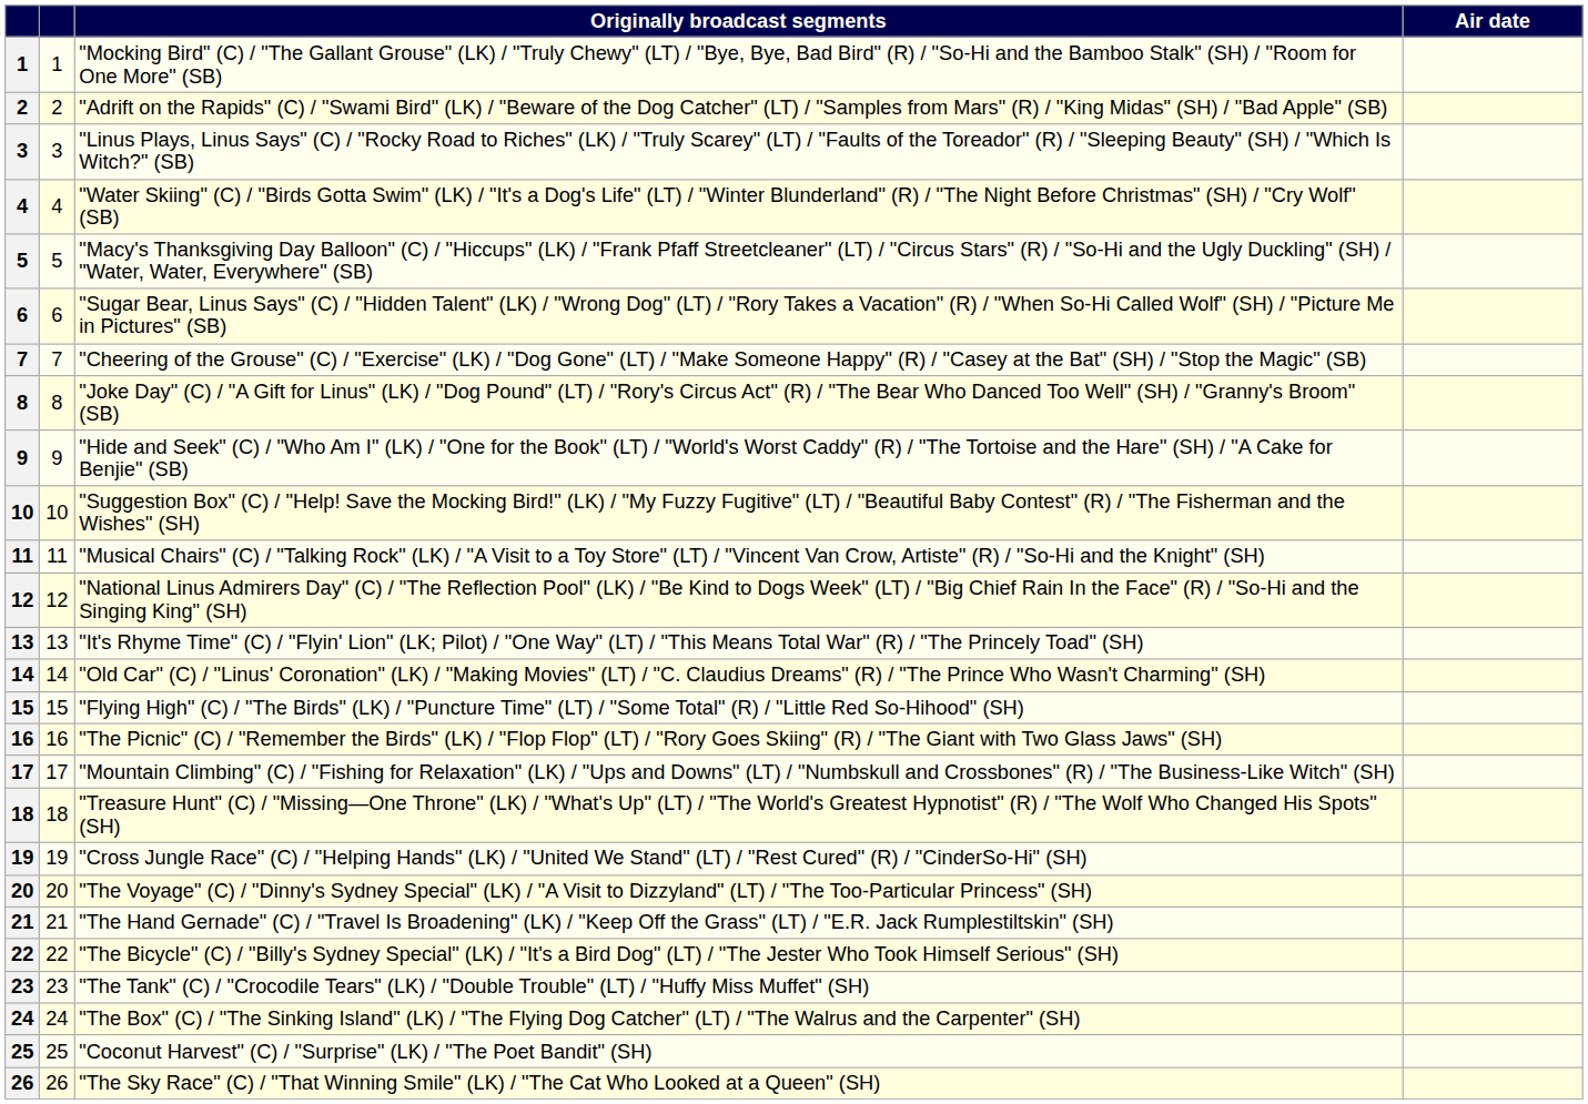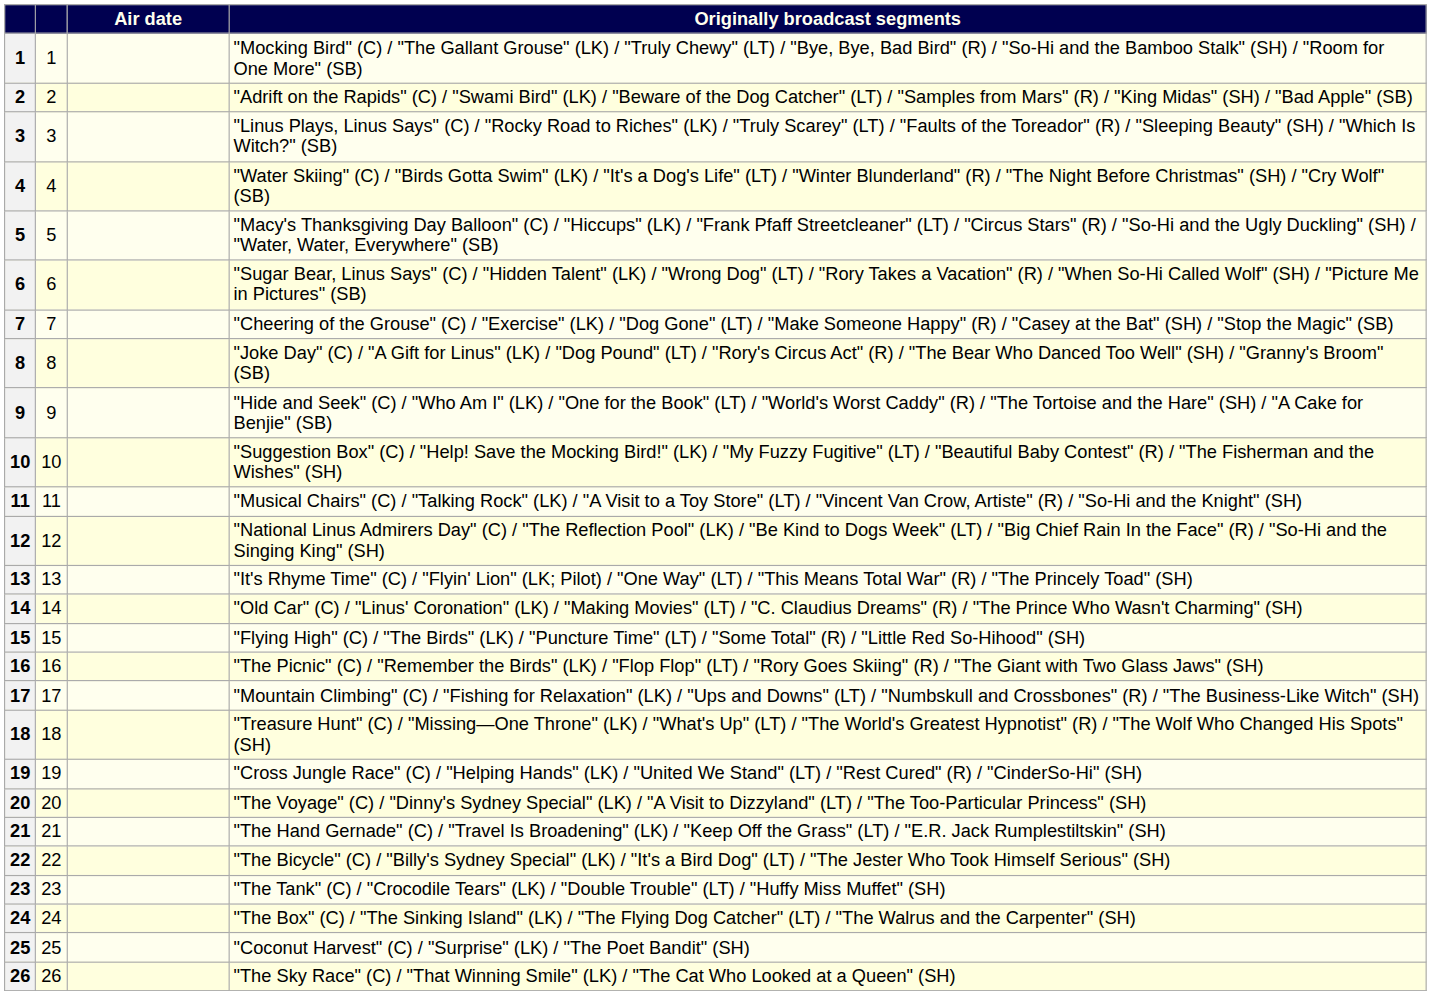columns swapped: Originally broadcast segments <-> Air date
